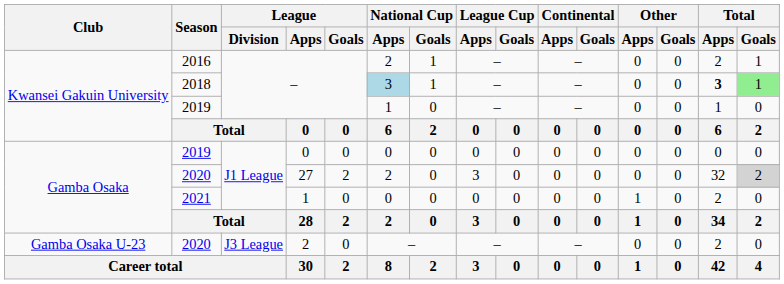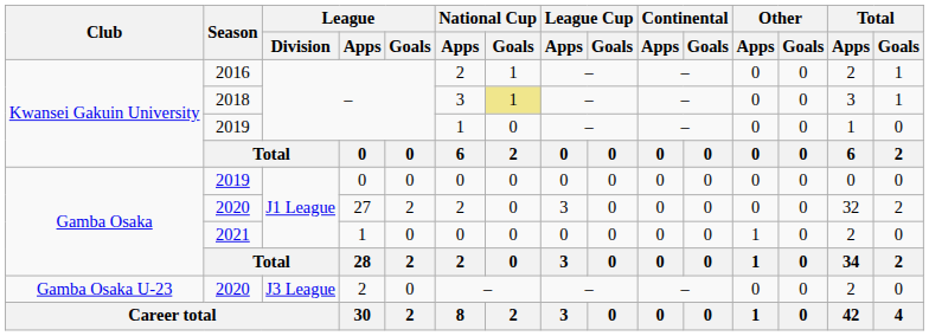2018 | National Cup / Apps: lightblue background -> no background
2018 | National Cup / Goals: no background -> khaki background
2018 | Total / Apps: bold -> normal
2018 | Total / Goals: lightgreen background -> no background
2020 / 27 | Total / Goals: lightgrey background -> no background
